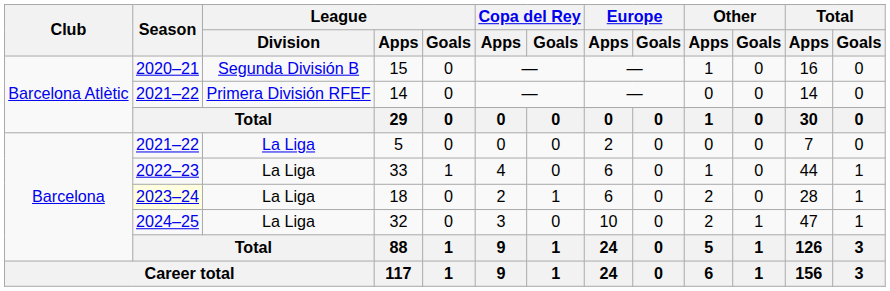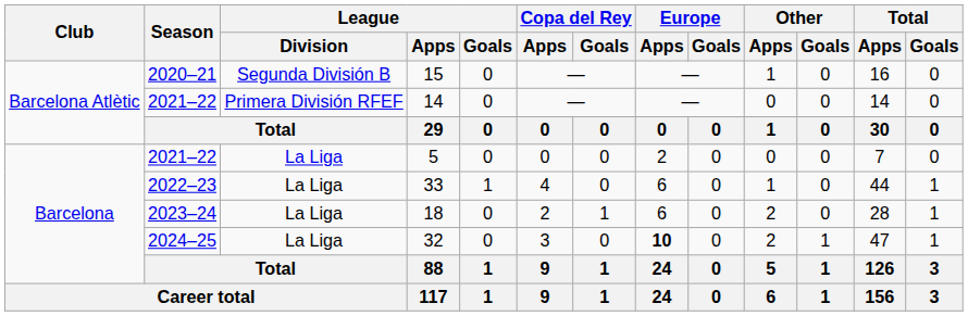18 | Season: lightyellow background -> no background
32 | Europe / Apps: normal -> bold
